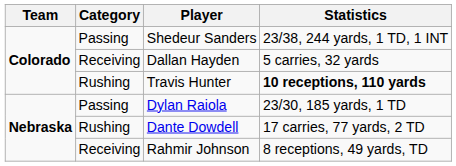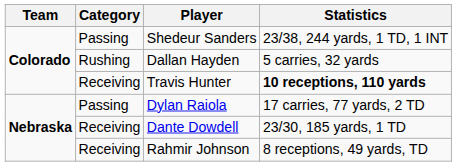Dallan Hayden | Category: Receiving -> Rushing
Travis Hunter | Category: Rushing -> Receiving
Dylan Raiola | Statistics: 23/30, 185 yards, 1 TD -> 17 carries, 77 yards, 2 TD
Dante Dowdell | Category: Rushing -> Receiving
Dante Dowdell | Statistics: 17 carries, 77 yards, 2 TD -> 23/30, 185 yards, 1 TD
